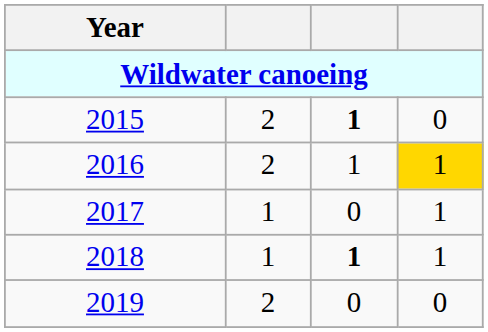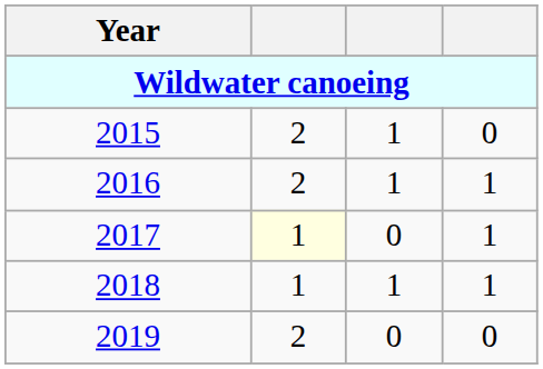2015 | column 3: bold -> normal
2016 | column 4: gold background -> no background
2017 | column 2: no background -> lightyellow background
2018 | column 3: bold -> normal
